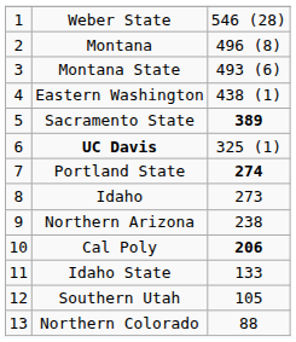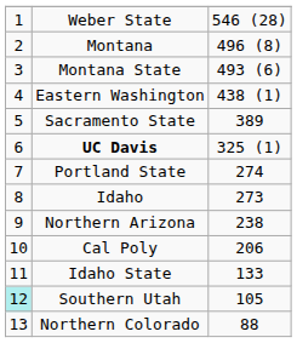Sacramento State | column 3: bold -> normal
Portland State | column 3: bold -> normal
Cal Poly | column 3: bold -> normal
Southern Utah | column 1: no background -> paleturquoise background
